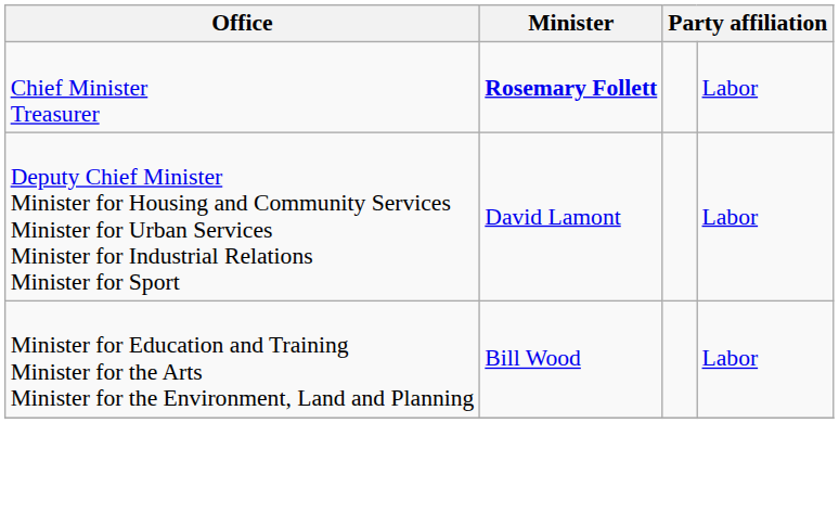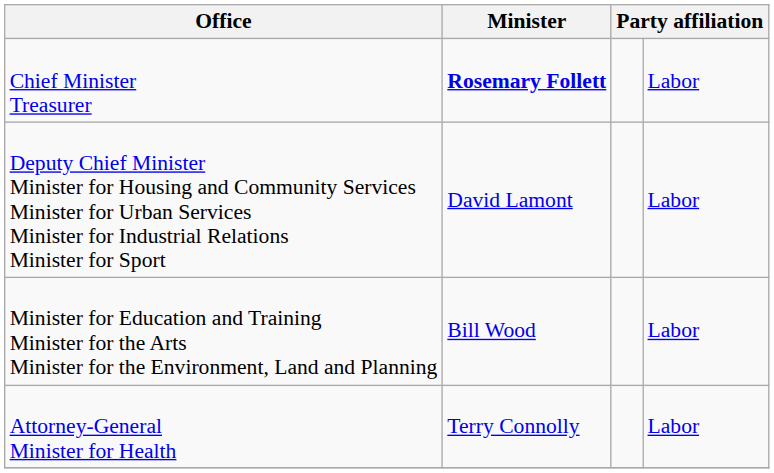+ row: Attorney-General Minister for Health | Terry Connolly | Labor
